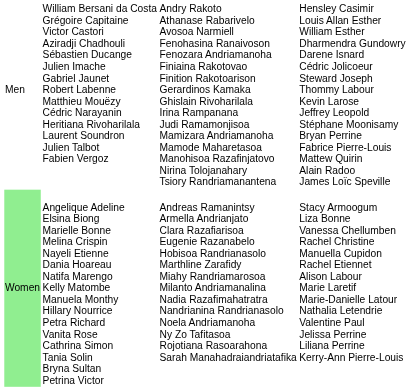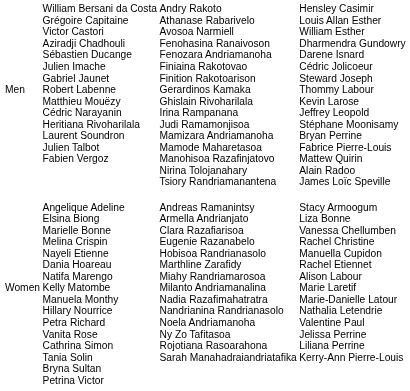Women | column 1: lightgreen background -> no background
